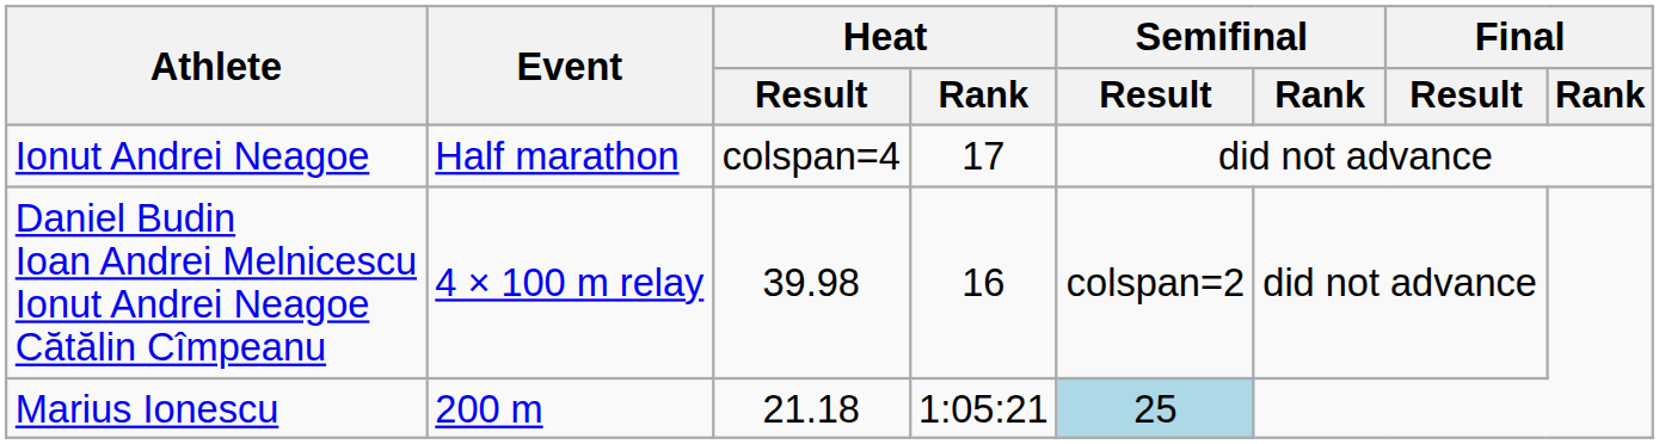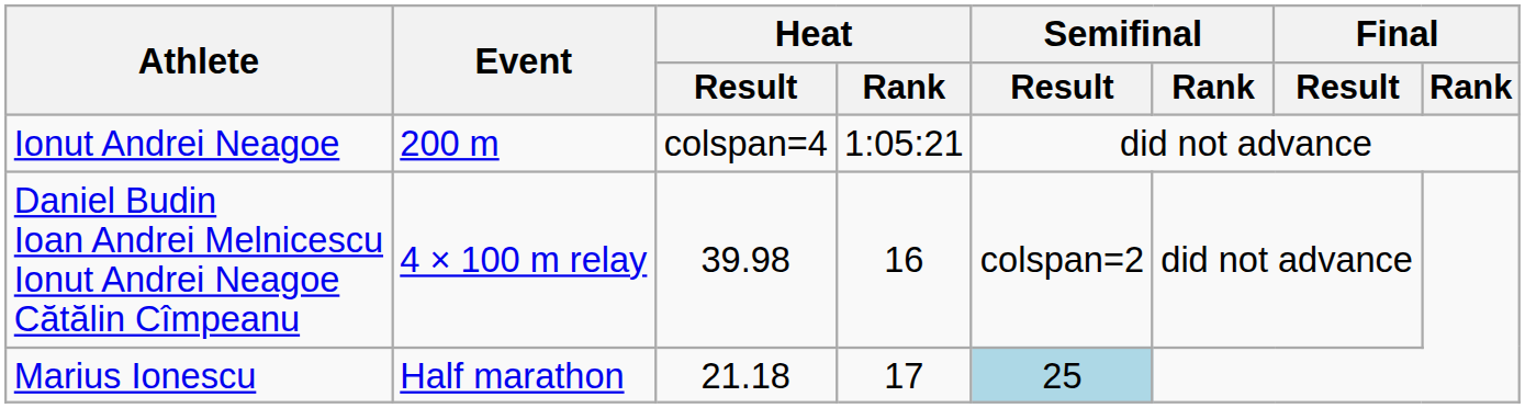Ionut Andrei Neagoe | Event: Half marathon -> 200 m
Ionut Andrei Neagoe | Heat / Rank: 17 -> 1:05:21
Marius Ionescu | Event: 200 m -> Half marathon
Marius Ionescu | Heat / Rank: 1:05:21 -> 17
